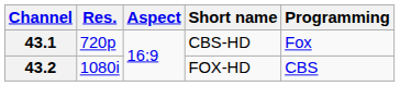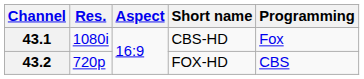43.1 | Res.: 720p -> 1080i
43.2 | Res.: 1080i -> 720p
